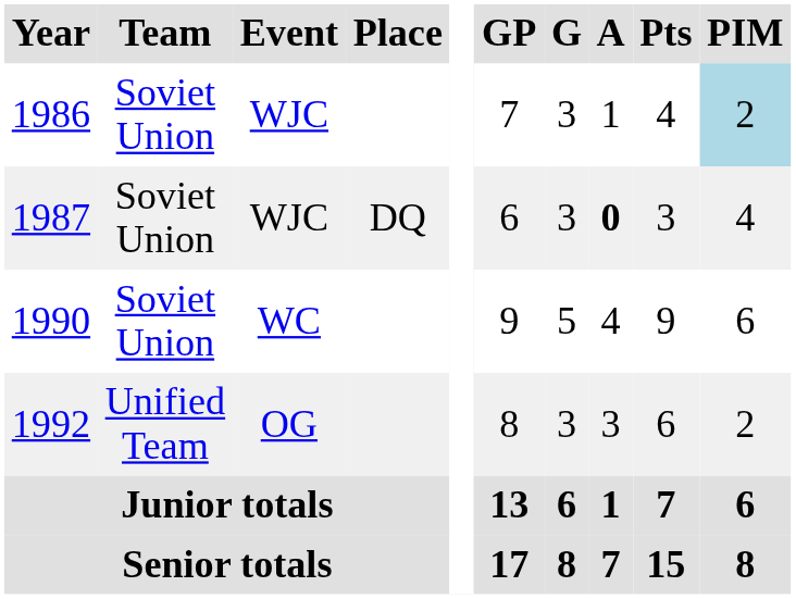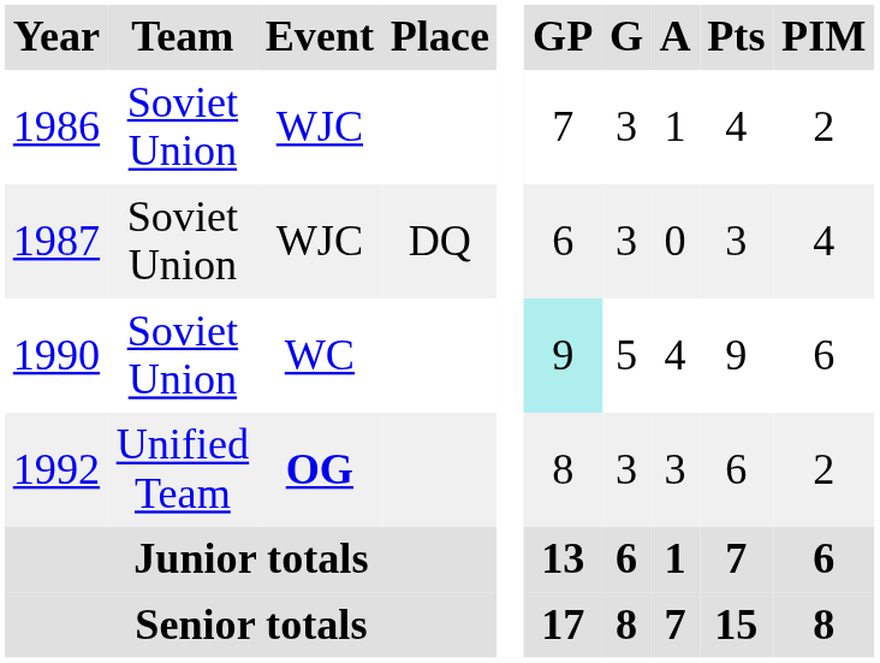1986 | PIM: lightblue background -> no background
1987 | A: bold -> normal
1990 | GP: no background -> paleturquoise background
1992 | Event: normal -> bold
